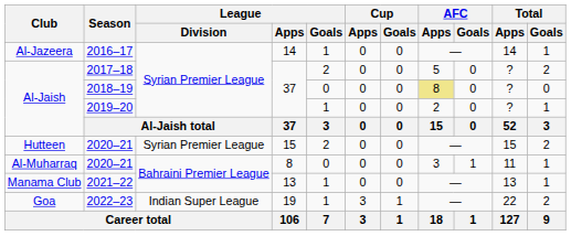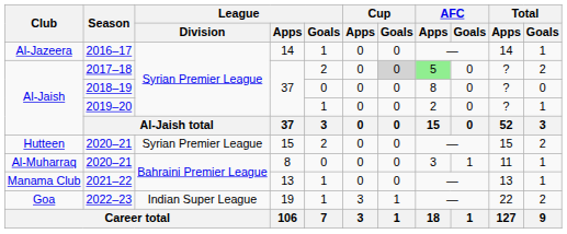2017–18 | Cup / Goals: no background -> lightgrey background
2017–18 | AFC / Apps: no background -> lightgreen background
2018–19 | AFC / Apps: khaki background -> no background
